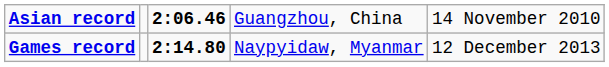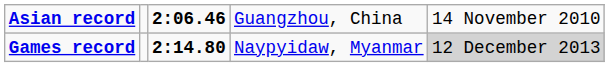Games record | column 5: no background -> lightgrey background
